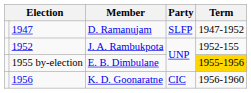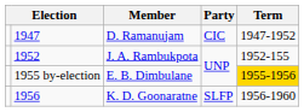D. Ramanujam | Party: SLFP -> CIC
K. D. Goonaratne | Party: CIC -> SLFP
